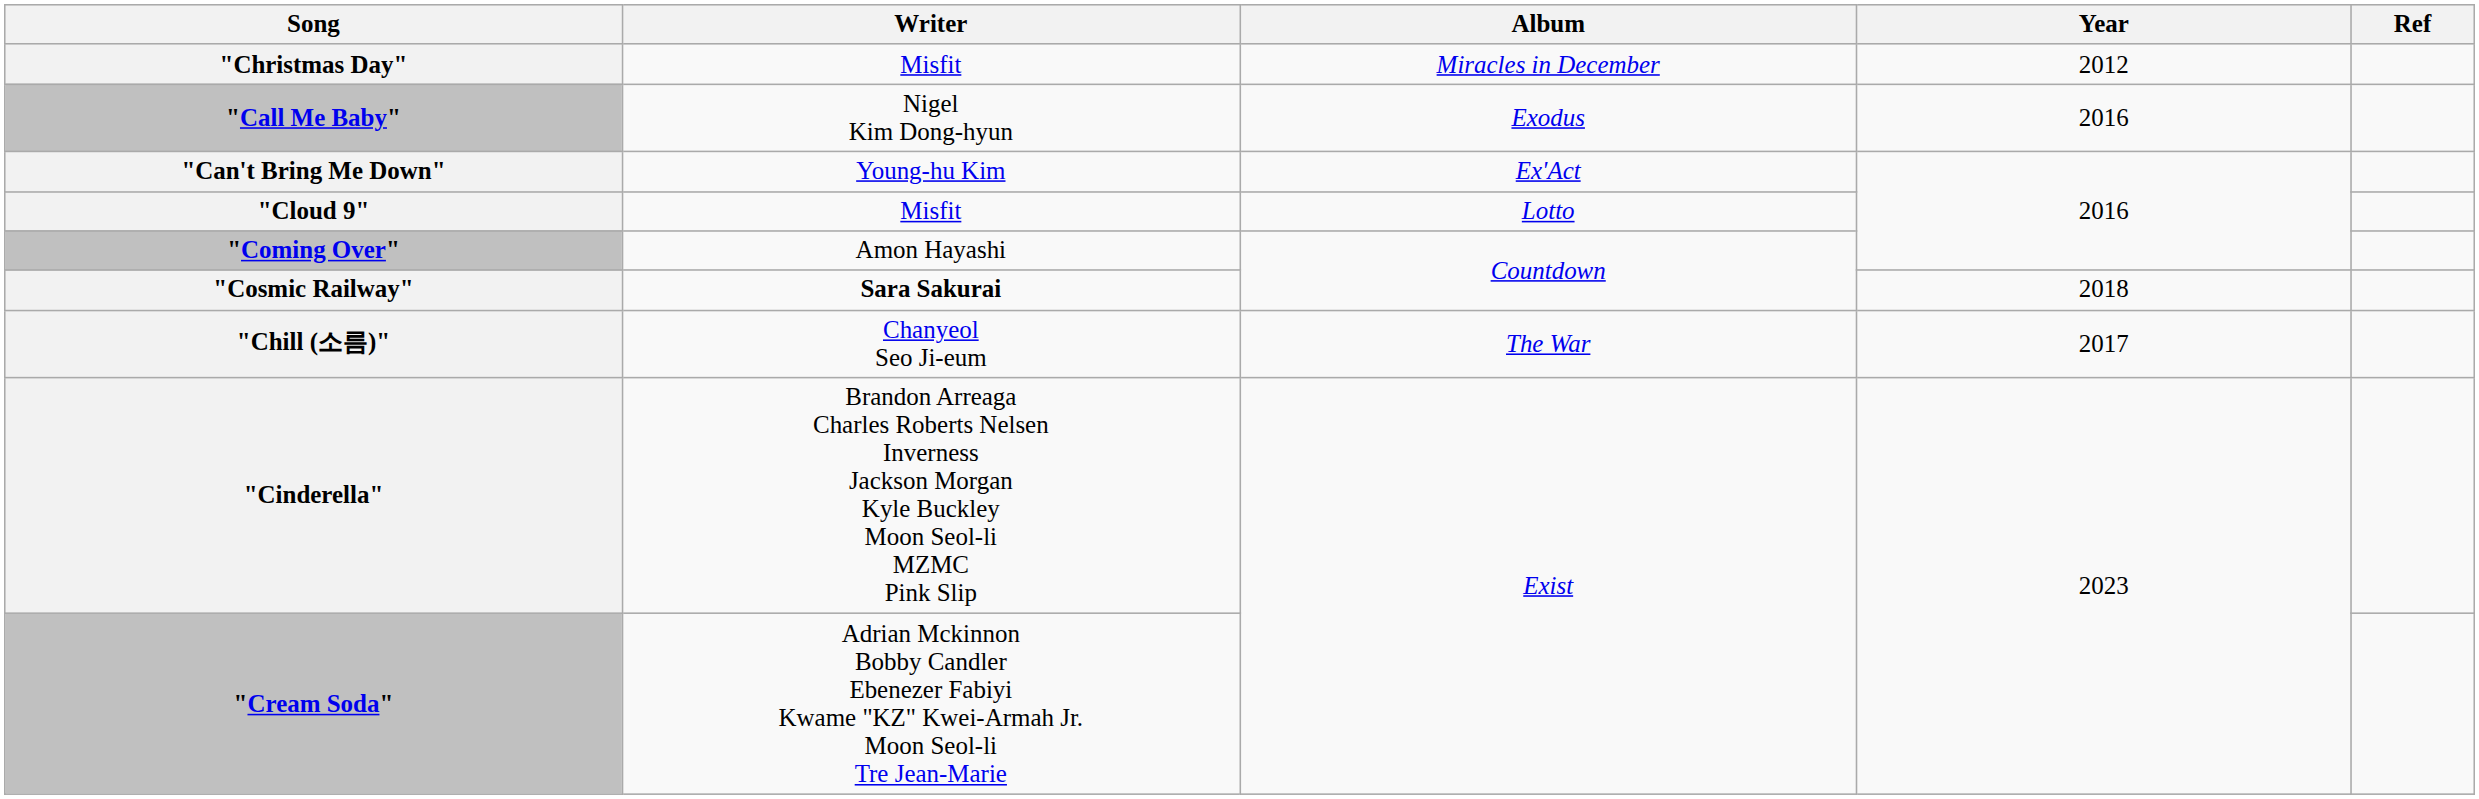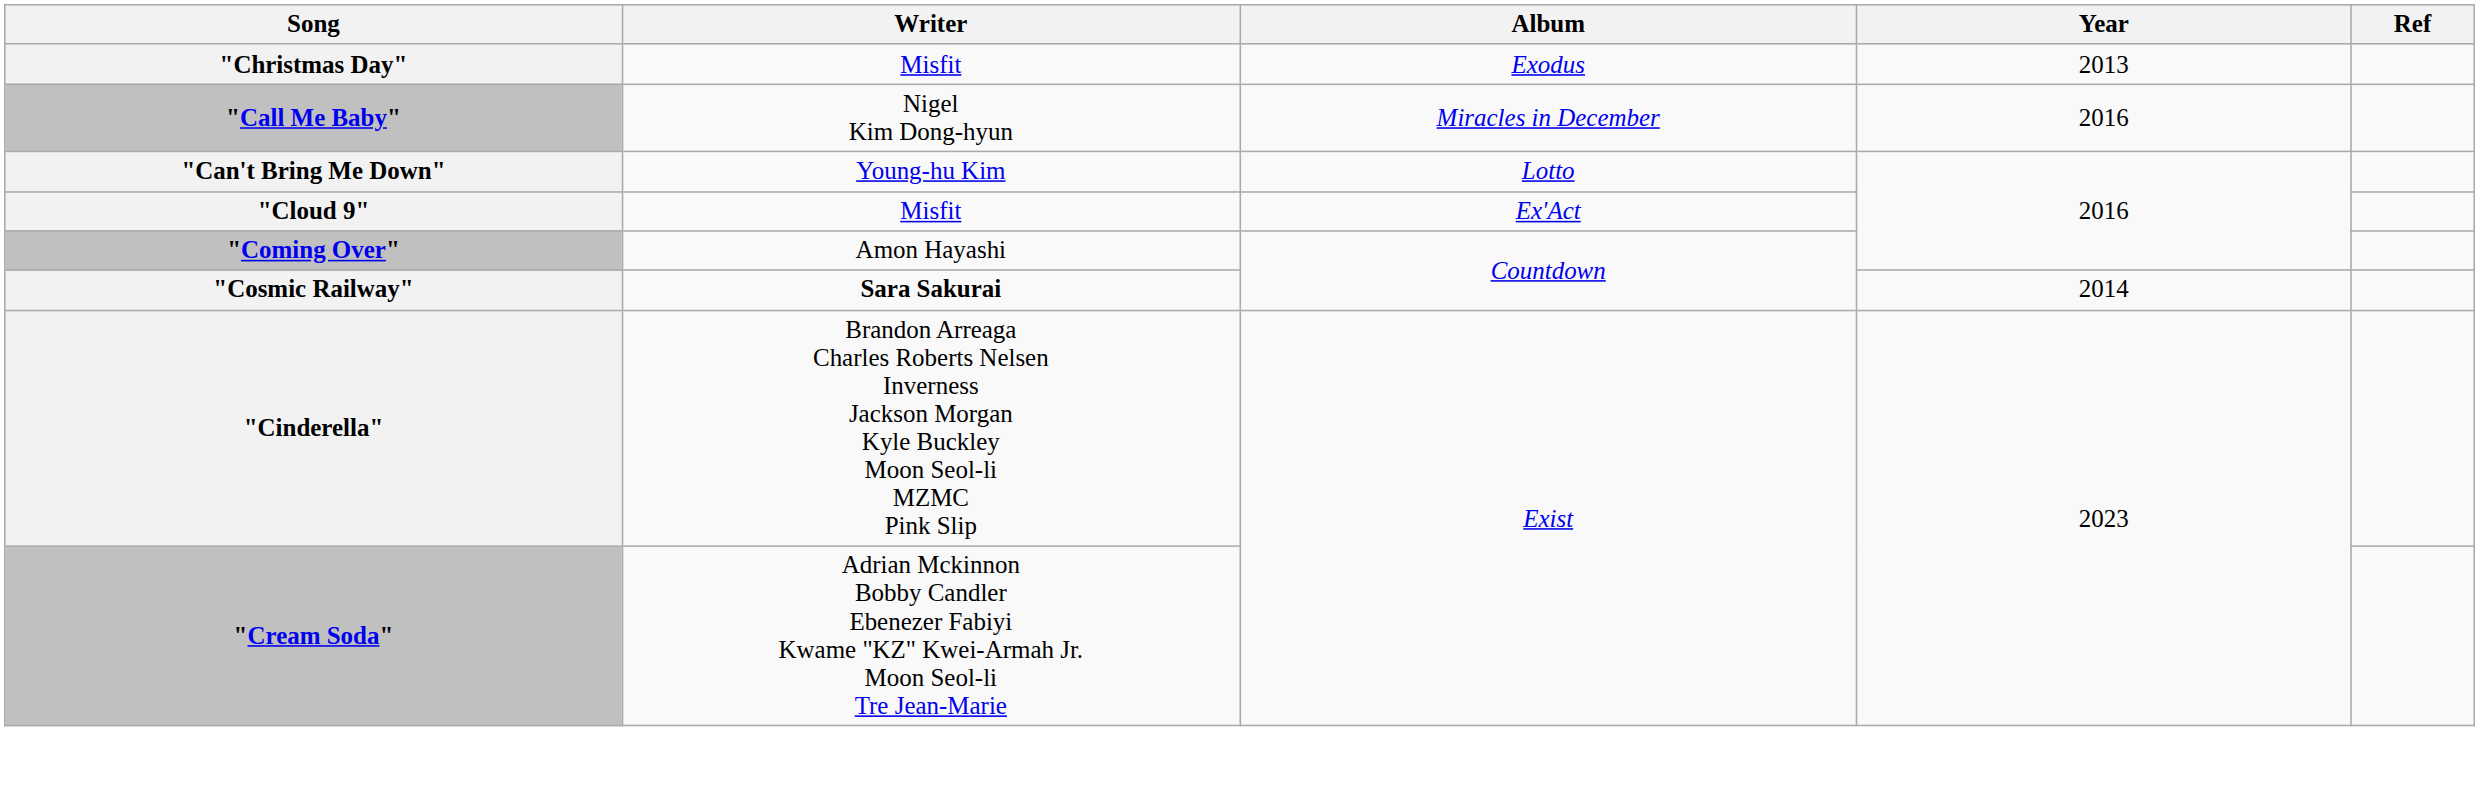"Christmas Day" | Album: Miracles in December -> Exodus
"Christmas Day" | Year: 2012 -> 2013
"Call Me Baby" | Album: Exodus -> Miracles in December
"Can't Bring Me Down" | Album: Ex'Act -> Lotto
"Cloud 9" | Album: Lotto -> Ex'Act
"Cosmic Railway" | Year: 2018 -> 2014
- row: "Chill (소름)" | Chanyeol Seo Ji-eum | The War | 2017
